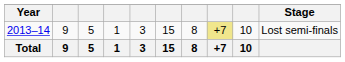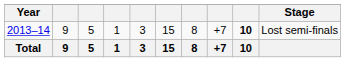2013–14 | column 8: khaki background -> no background
2013–14 | column 9: normal -> bold
